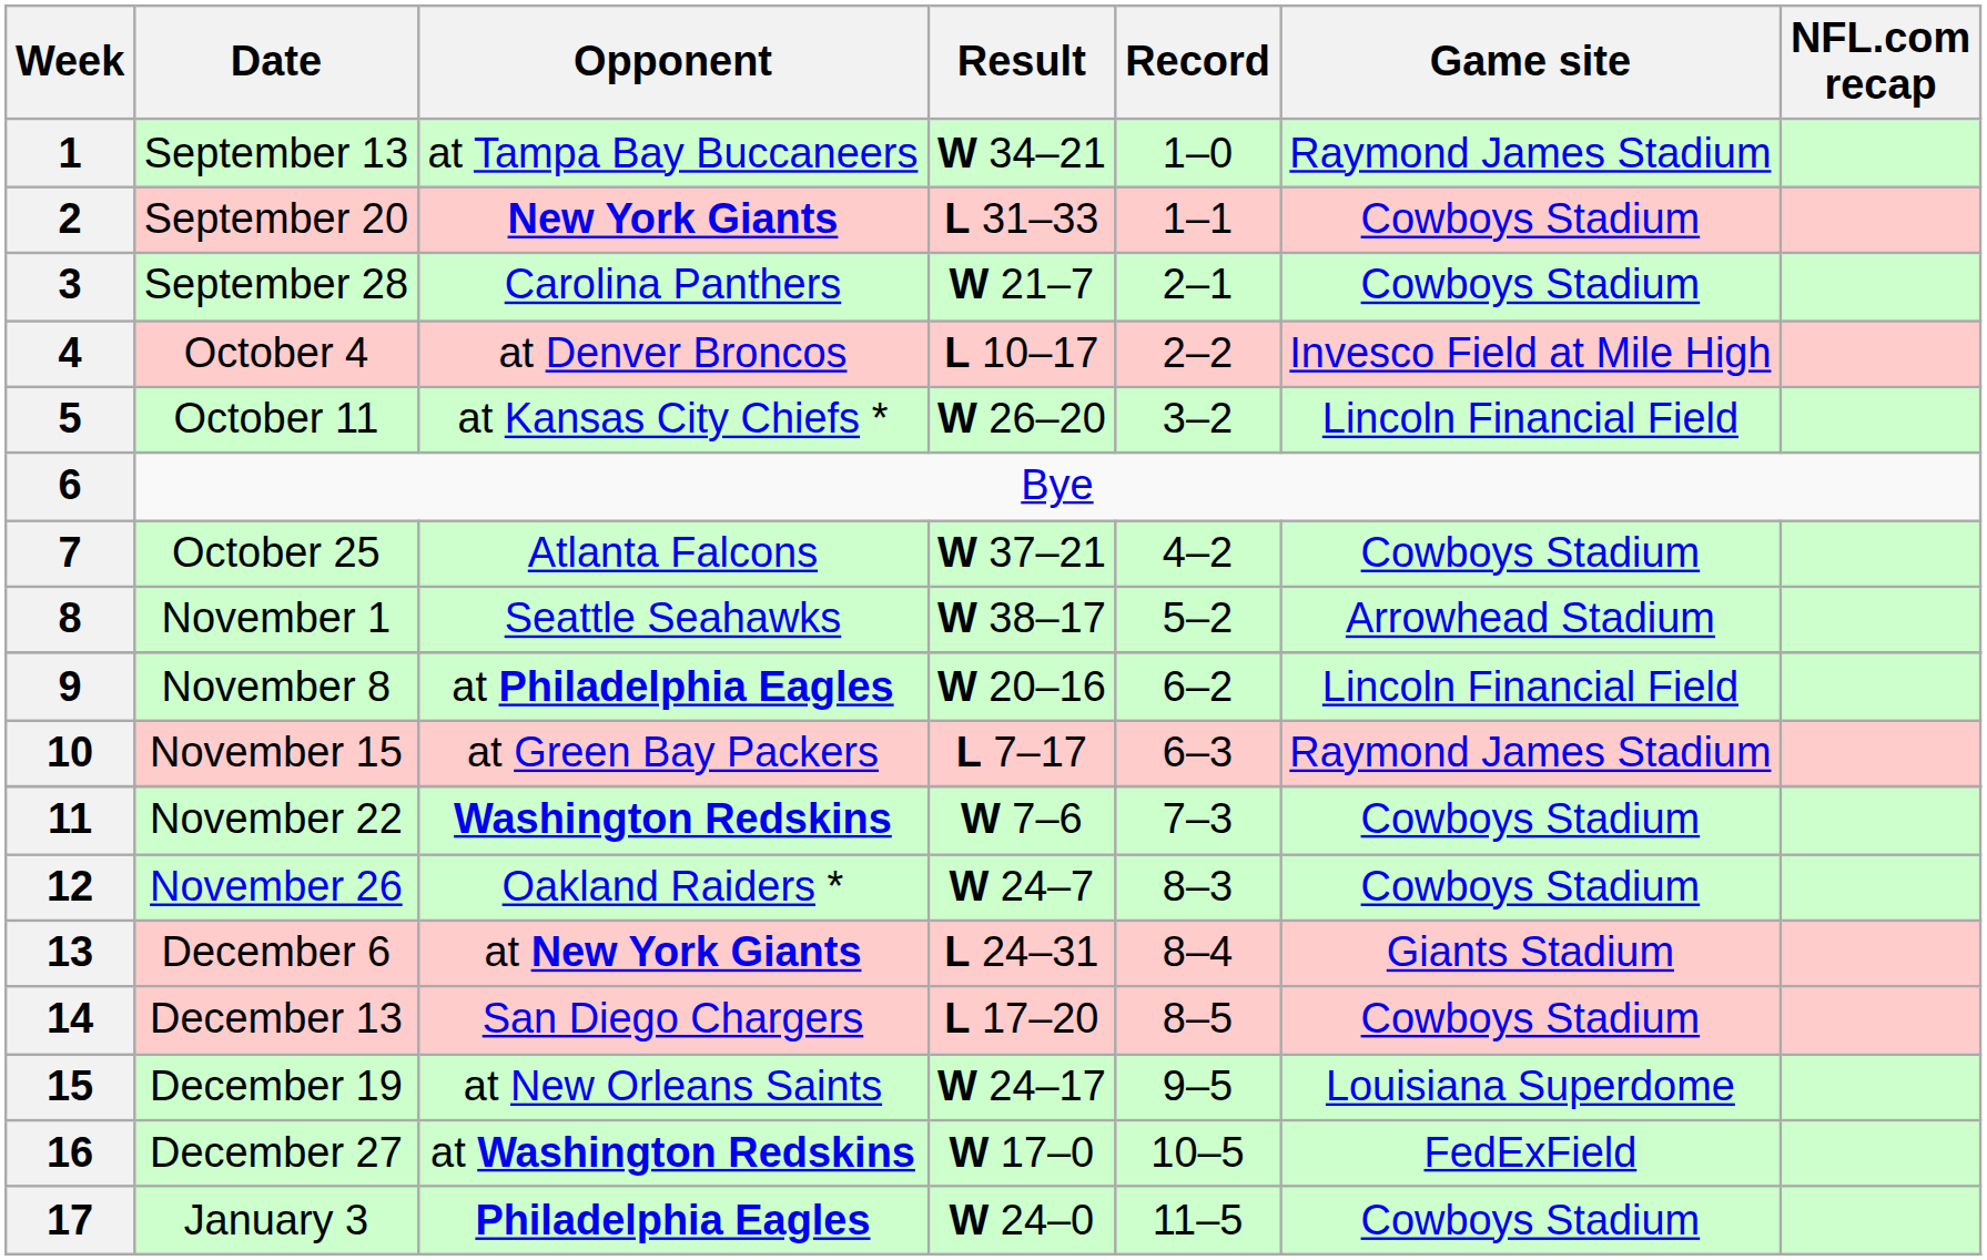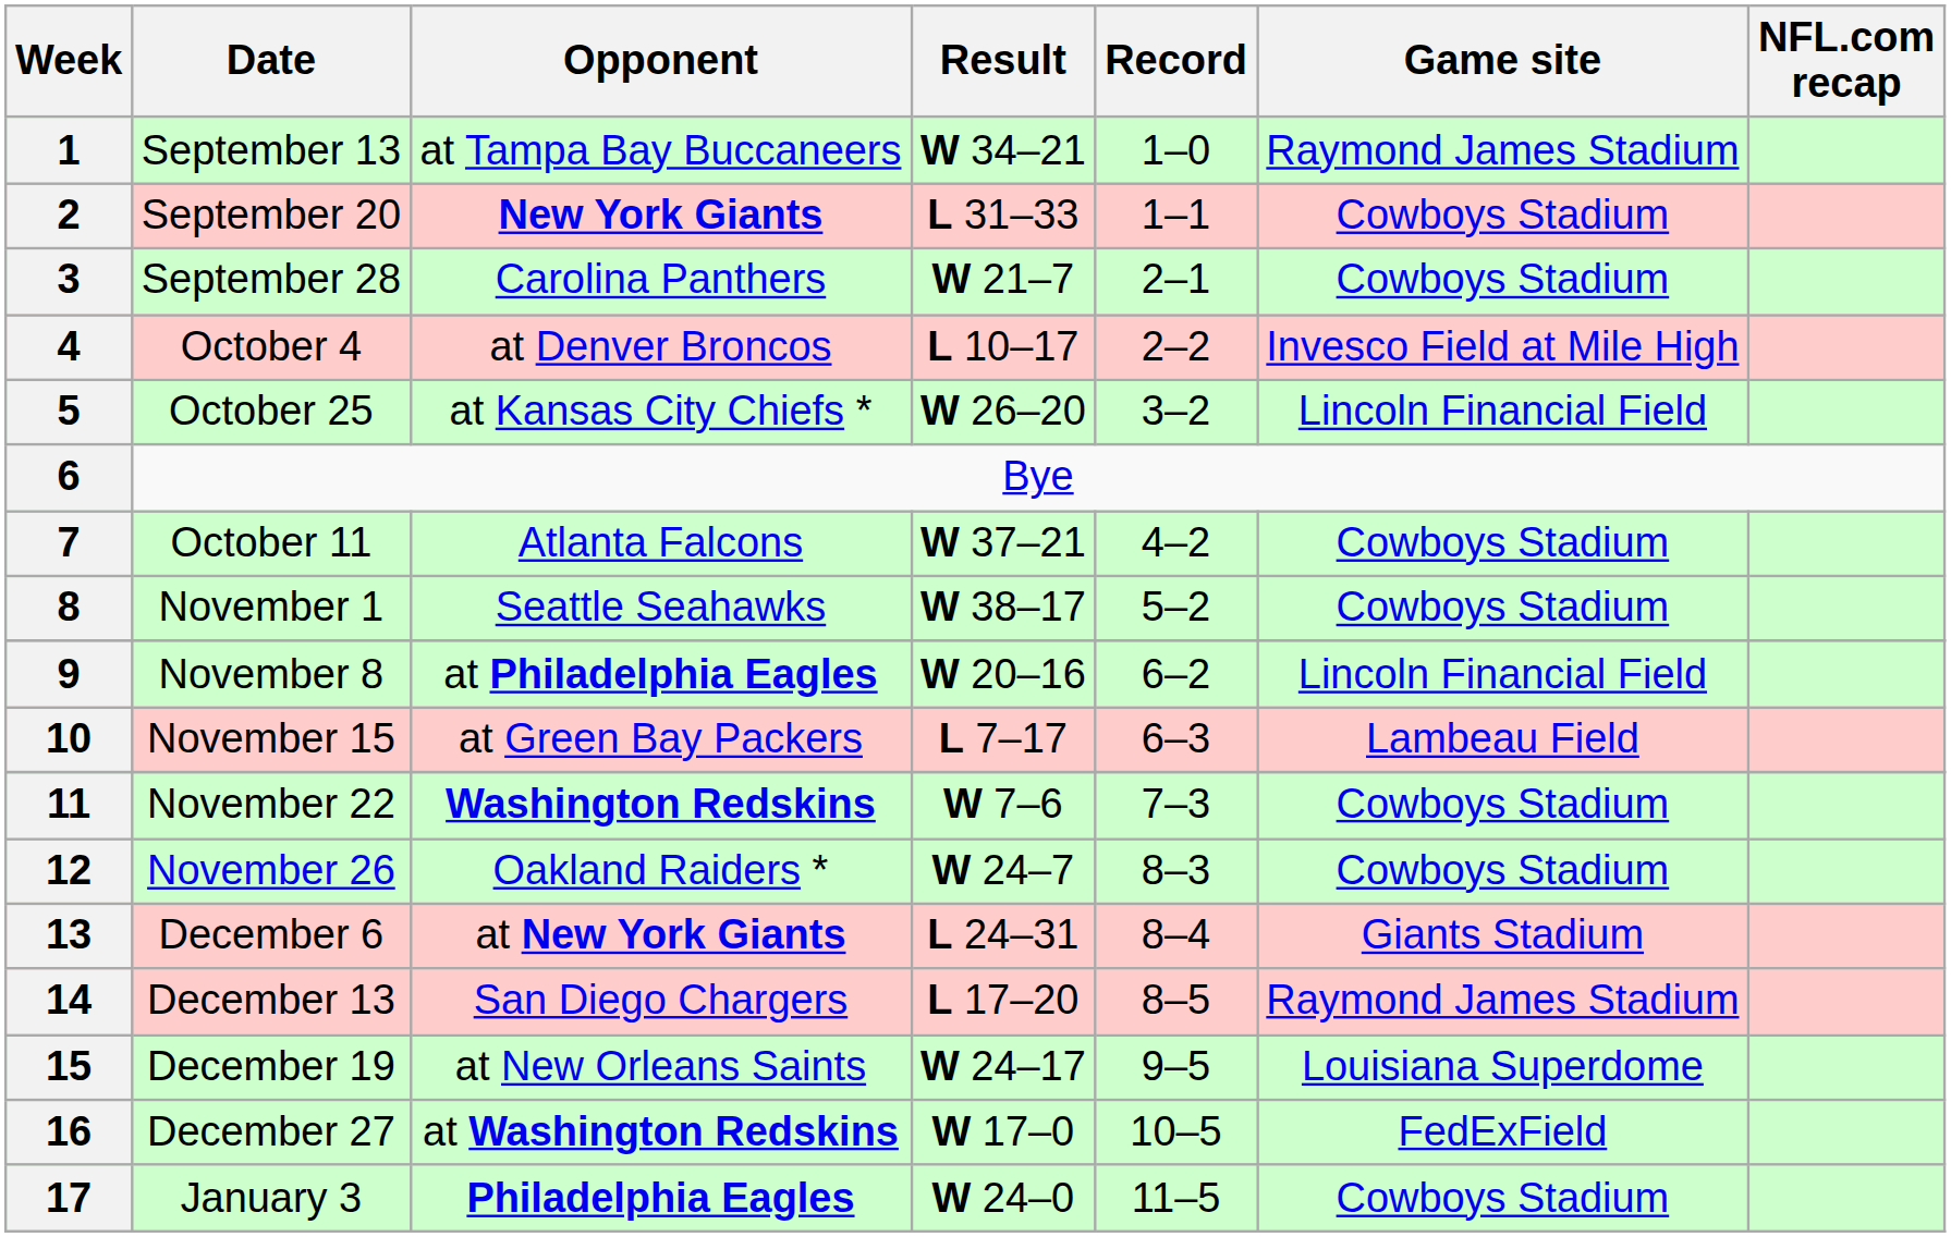5 | Date: October 11 -> October 25
7 | Date: October 25 -> October 11
8 | Game site: Arrowhead Stadium -> Cowboys Stadium
10 | Game site: Raymond James Stadium -> Lambeau Field
14 | Game site: Cowboys Stadium -> Raymond James Stadium
